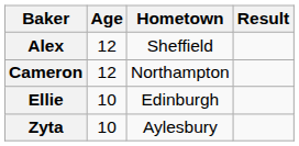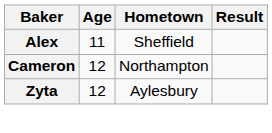Alex | Age: 12 -> 11
- row: Ellie | 10 | Edinburgh
Zyta | Age: 10 -> 12
